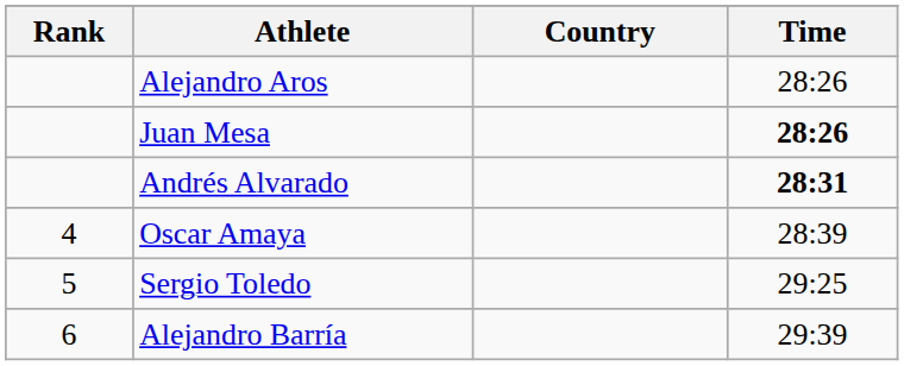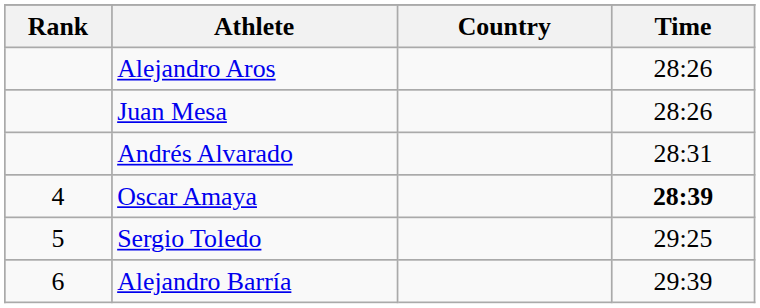Juan Mesa | Time: bold -> normal
Andrés Alvarado | Time: bold -> normal
Oscar Amaya | Time: normal -> bold
